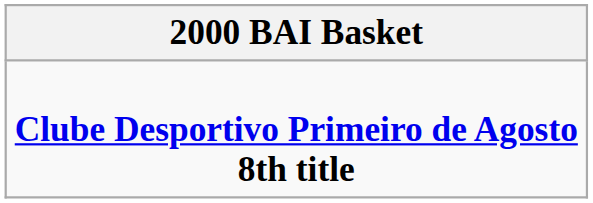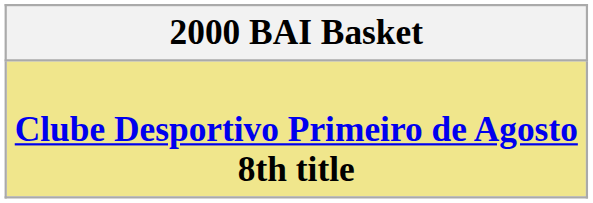row 2 | column 1: no background -> khaki background
